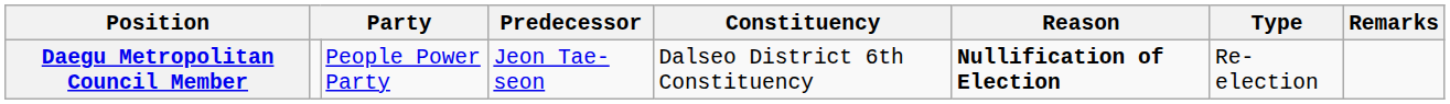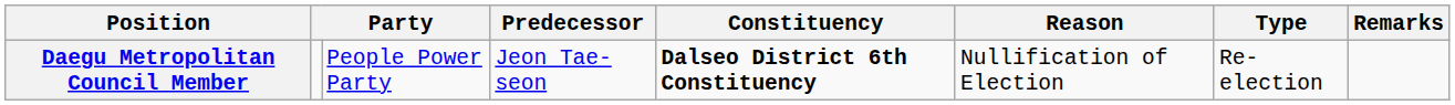Daegu Metropolitan Council Member | Constituency: normal -> bold
Daegu Metropolitan Council Member | Reason: bold -> normal
